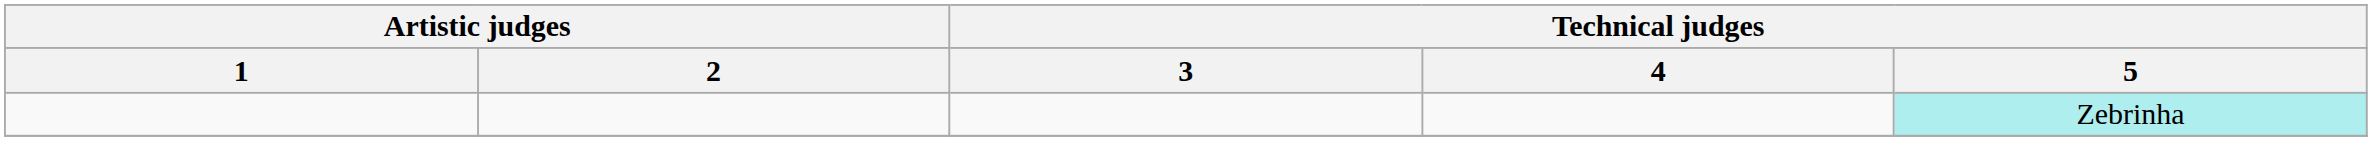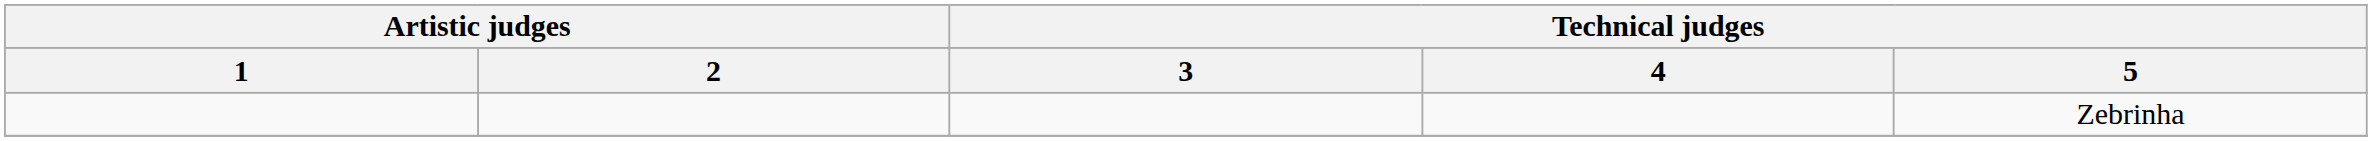row 3 | Technical judges / 5: paleturquoise background -> no background
